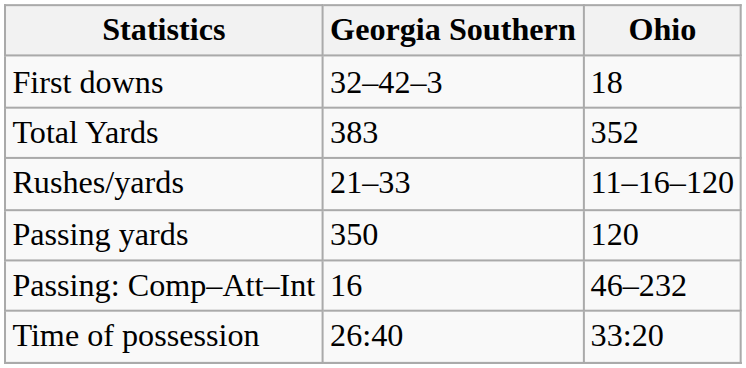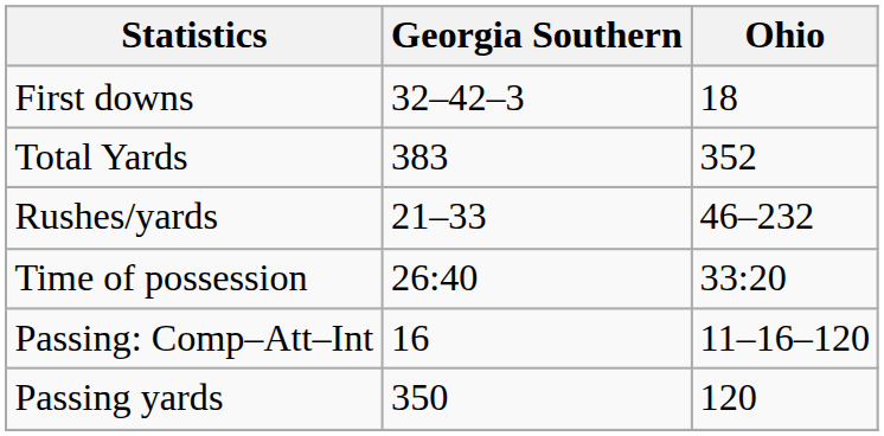Rushes/yards | Ohio: 11–16–120 -> 46–232
rows swapped: Passing yards <-> Time of possession
Passing: Comp–Att–Int | Ohio: 46–232 -> 11–16–120
